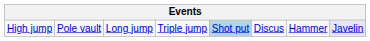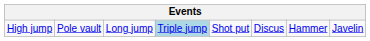High jump | column 4: no background -> lightblue background
High jump | column 5: lightblue background -> no background
High jump | column 8: lavender background -> no background
